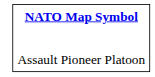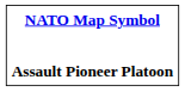row 2 | column 1: normal -> bold
